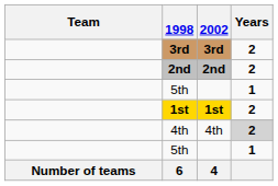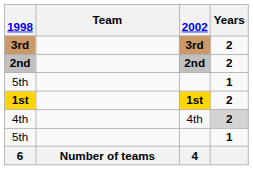columns swapped: Team <-> 1998
